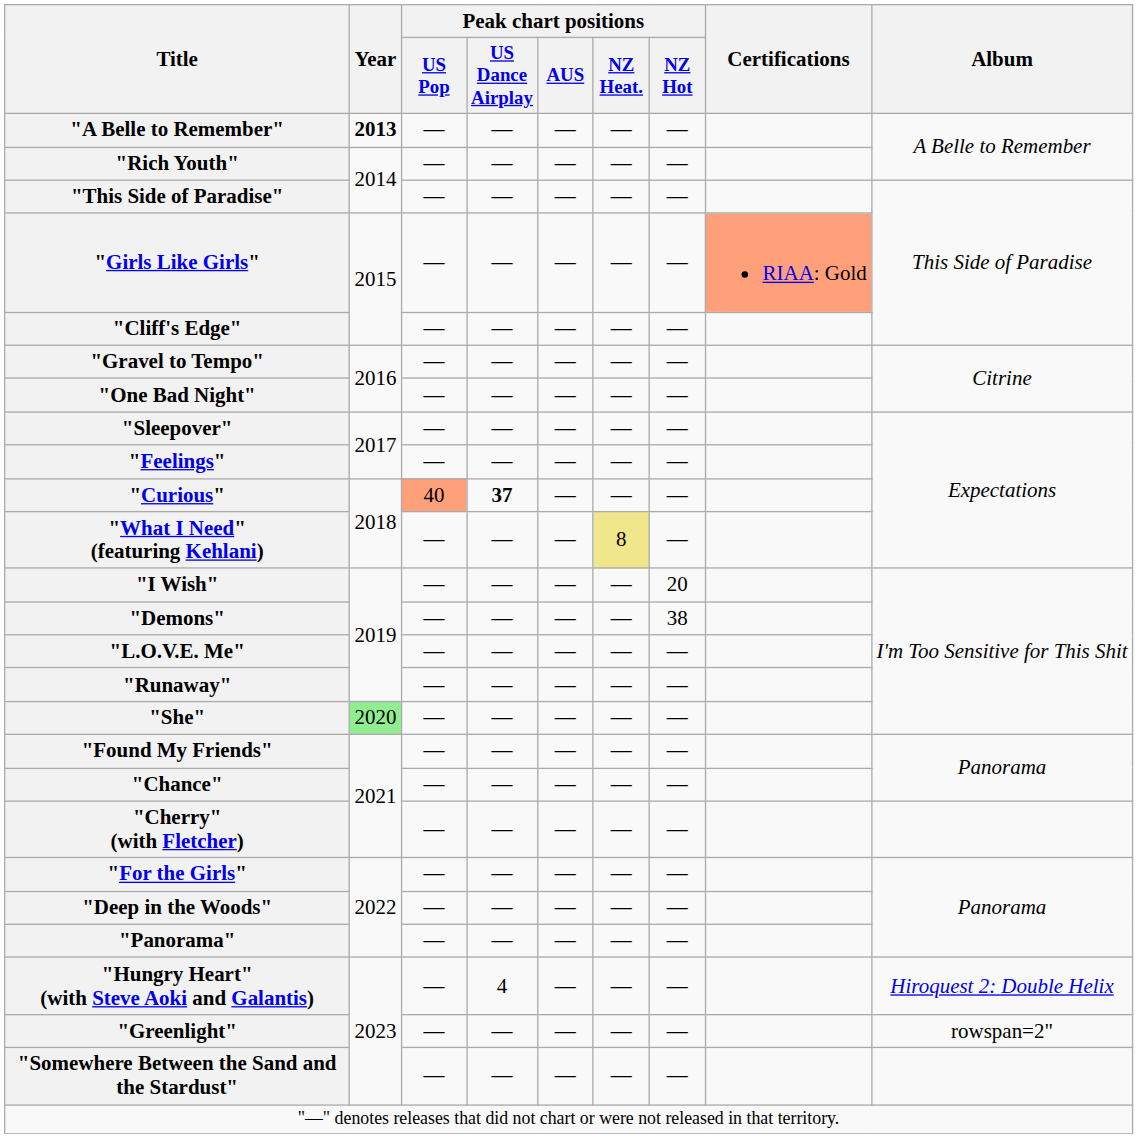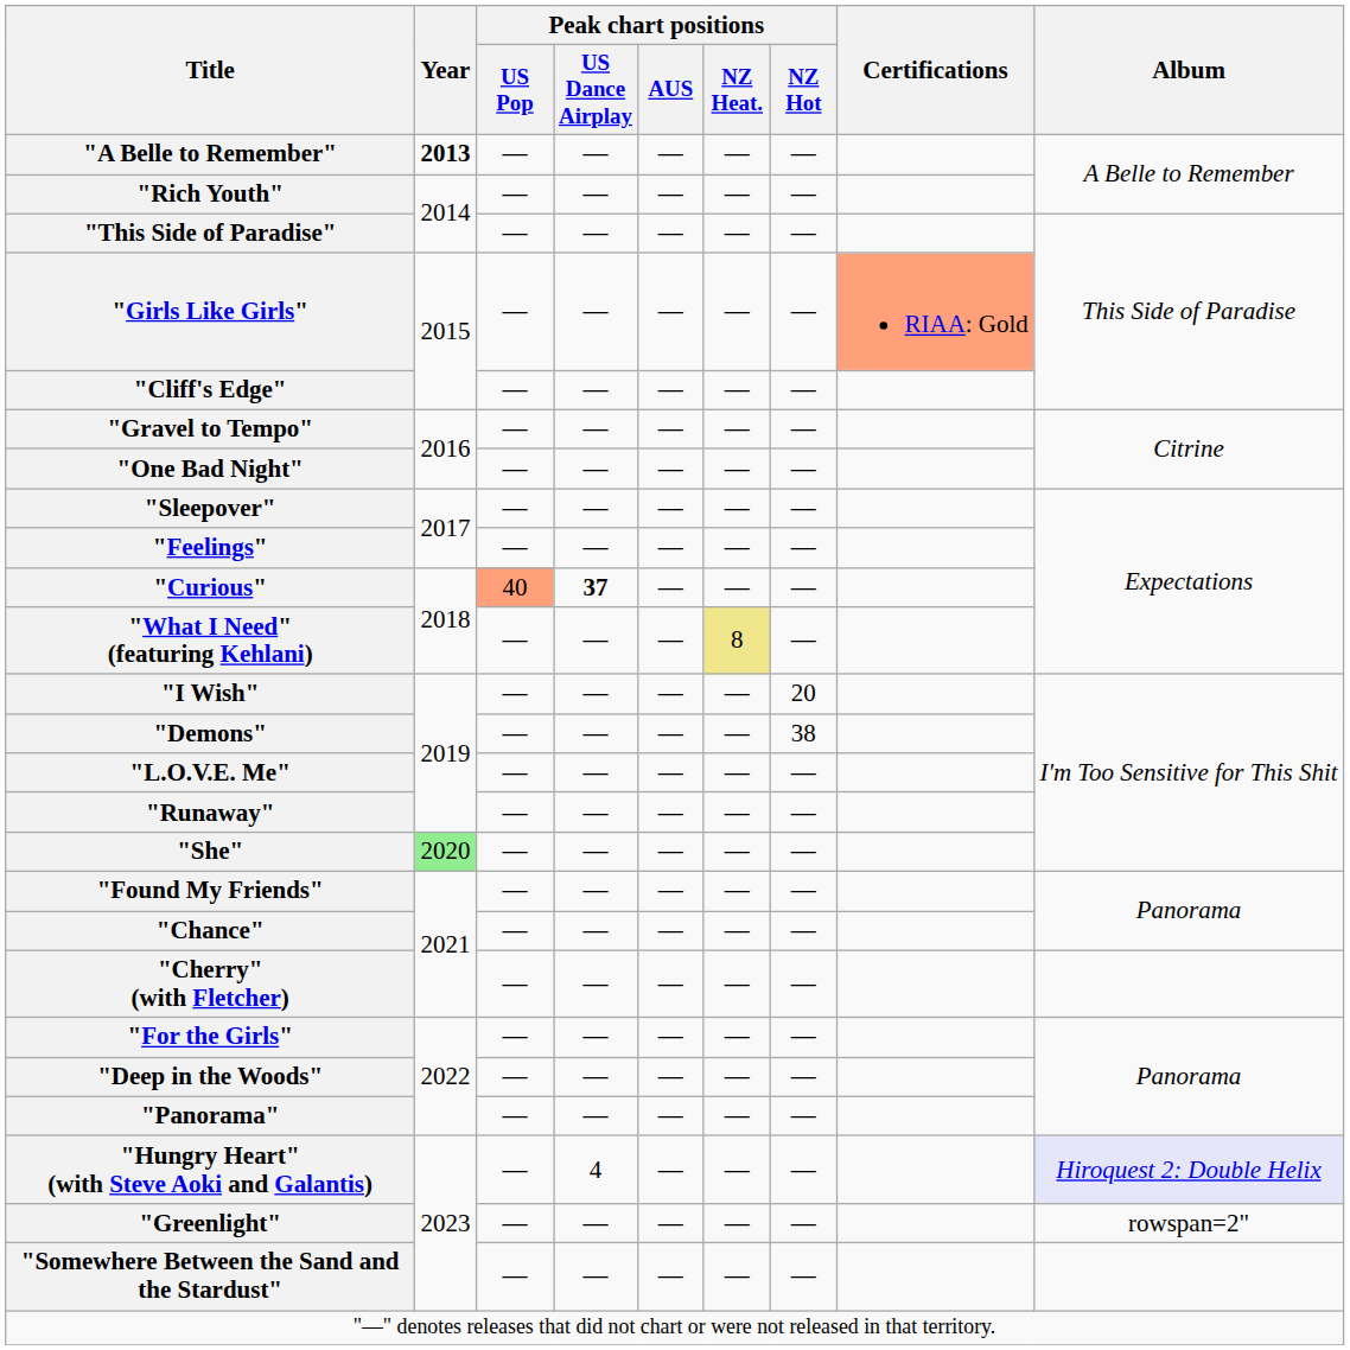"Hungry Heart" (with Steve Aoki and Galantis) | Album: no background -> lavender background
